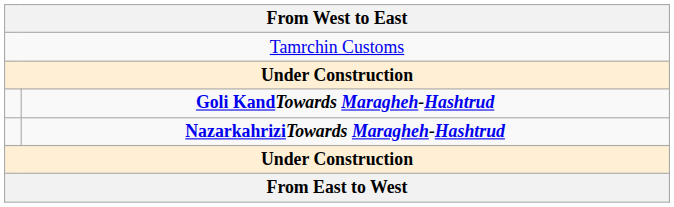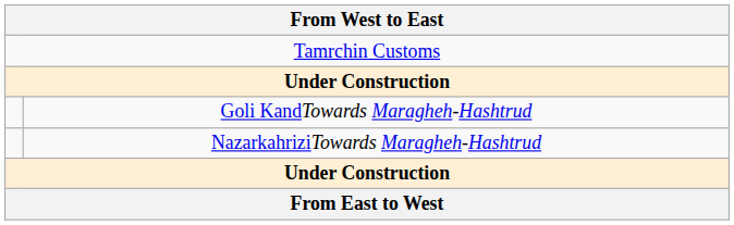Goli KandTowards Maragheh-Hashtrud | column 2: bold -> normal
NazarkahriziTowards Maragheh-Hashtrud | column 2: bold -> normal
